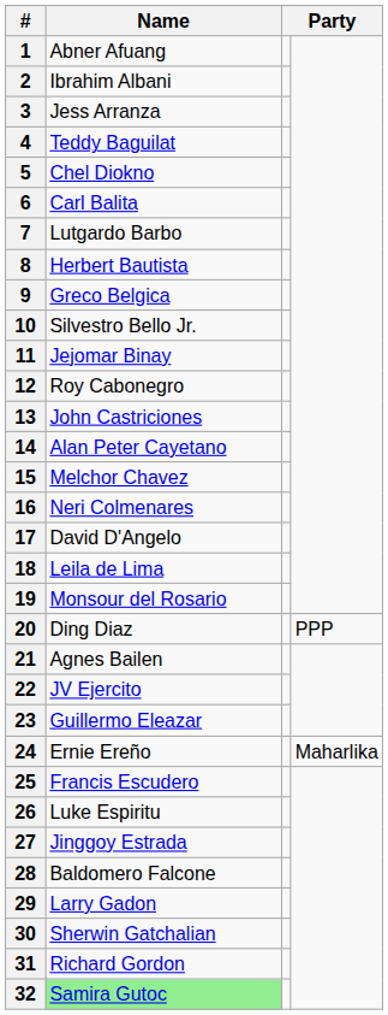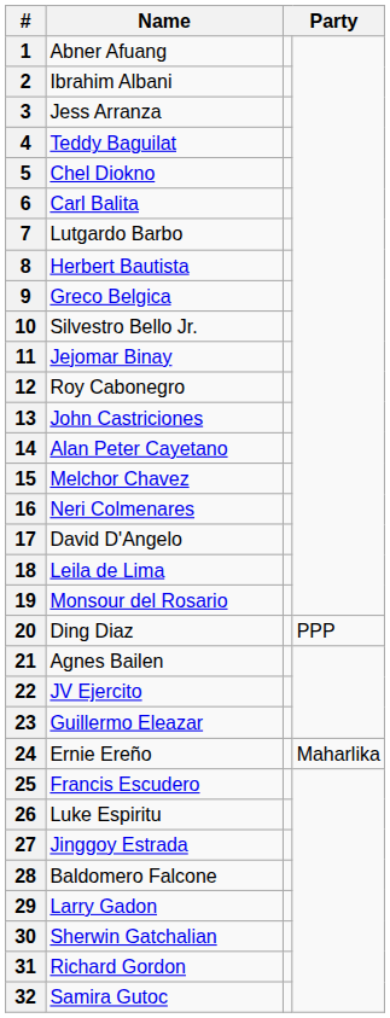32 | Name: lightgreen background -> no background
